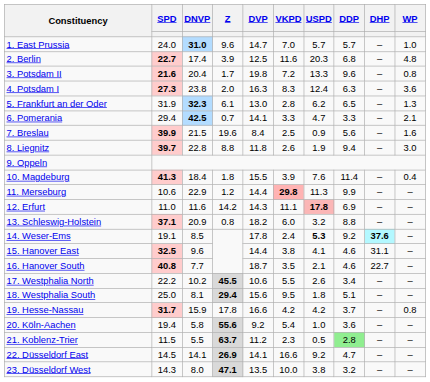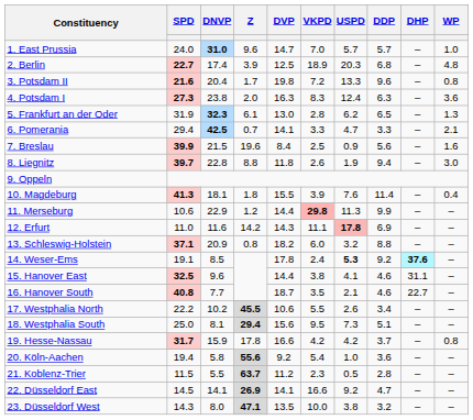2. Berlin | VKPD: 11.6 -> 18.9
10. Magdeburg | DNVP: 18.4 -> 18.1
18. Westphalia South | USPD: 1.8 -> 7.3
21. Koblenz-Trier | DDP: lightgreen background -> no background
